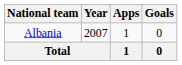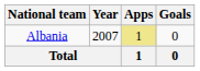Albania | Apps: no background -> khaki background
